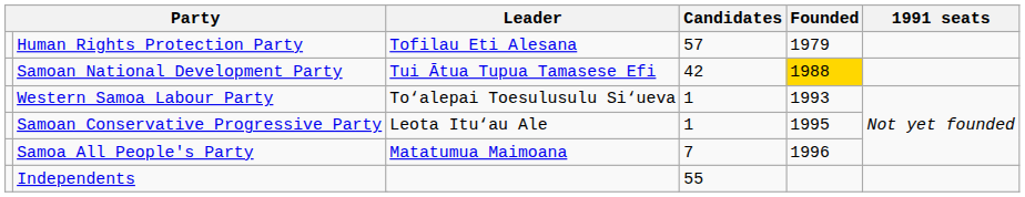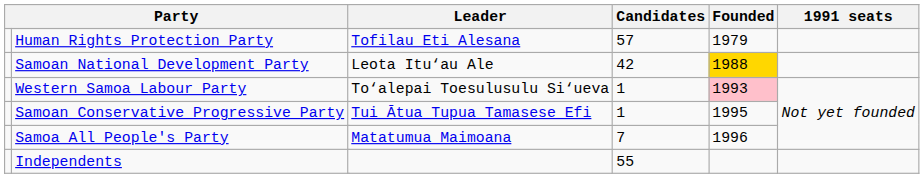Samoan National Development Party | Leader: Tui Ātua Tupua Tamasese Efi -> Leota Itu‘au Ale
Western Samoa Labour Party | Founded: no background -> pink background
Samoan Conservative Progressive Party | Leader: Leota Itu‘au Ale -> Tui Ātua Tupua Tamasese Efi
